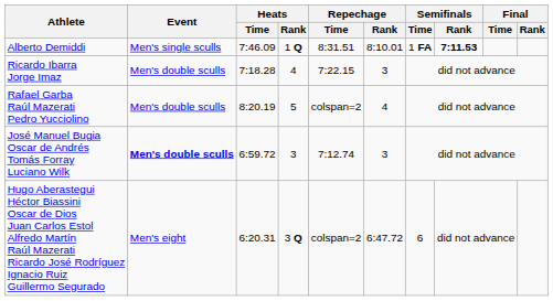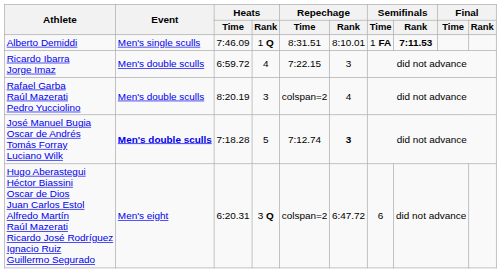Ricardo Ibarra Jorge Imaz | Heats / Time: 7:18.28 -> 6:59.72
Rafael Garba Raúl Mazerati Pedro Yucciolino | Heats / Rank: 5 -> 3
José Manuel Bugia Oscar de Andrés Tomás Forray Luciano Wilk | Heats / Time: 6:59.72 -> 7:18.28
José Manuel Bugia Oscar de Andrés Tomás Forray Luciano Wilk | Heats / Rank: 3 -> 5
José Manuel Bugia Oscar de Andrés Tomás Forray Luciano Wilk | Repechage / Rank: normal -> bold
